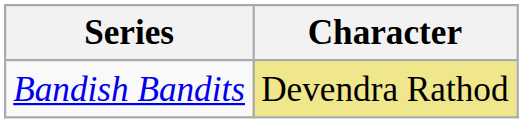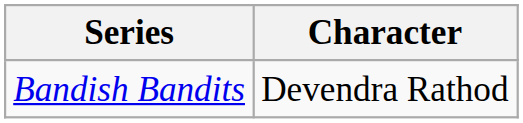Bandish Bandits | Character: khaki background -> no background
